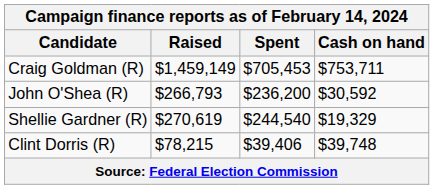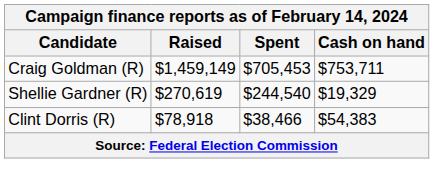- row: John O'Shea (R) | $266,793 | $236,200 | $30,592
Clint Dorris (R) | Raised: $78,215 -> $78,918
Clint Dorris (R) | Spent: $39,406 -> $38,466
Clint Dorris (R) | Cash on hand: $39,748 -> $54,383
